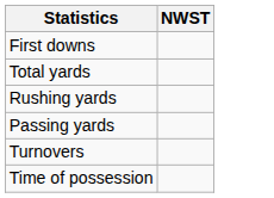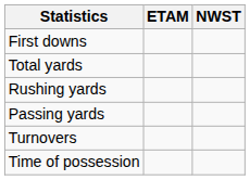+ column: ETAM
